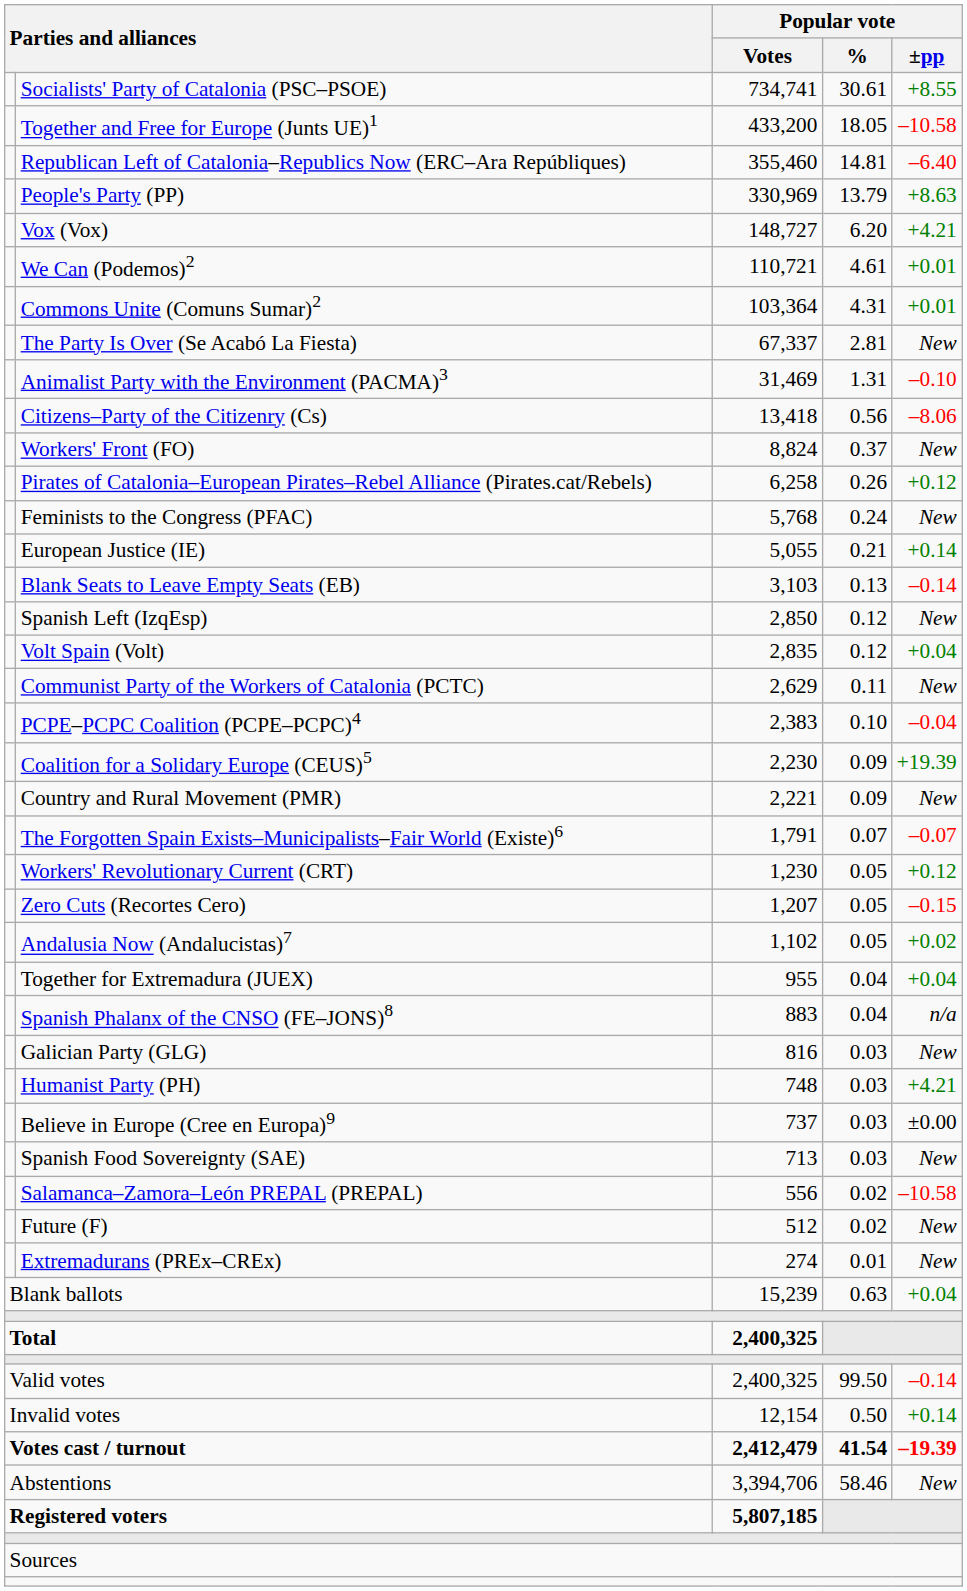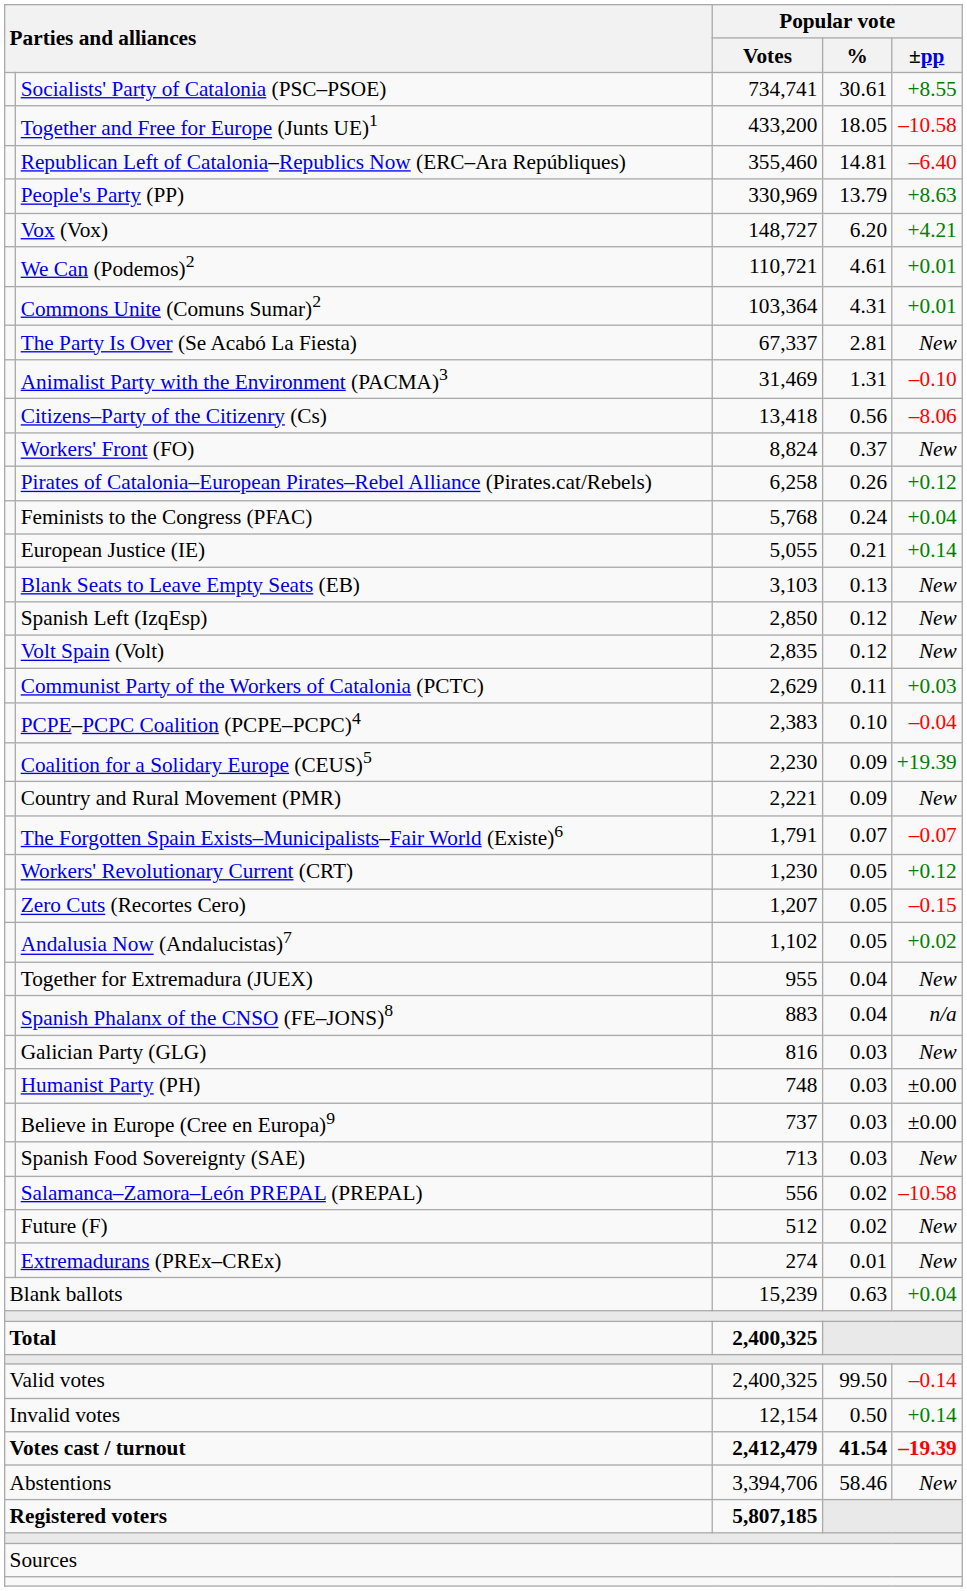Feminists to the Congress (PFAC) | Popular vote / ±pp: New -> +0.04
Blank Seats to Leave Empty Seats (EB) | Popular vote / ±pp: –0.14 -> New
Volt Spain (Volt) | Popular vote / ±pp: +0.04 -> New
Communist Party of the Workers of Catalonia (PCTC) | Popular vote / ±pp: New -> +0.03
Together for Extremadura (JUEX) | Popular vote / ±pp: +0.04 -> New
Humanist Party (PH) | Popular vote / ±pp: +4.21 -> ±0.00
